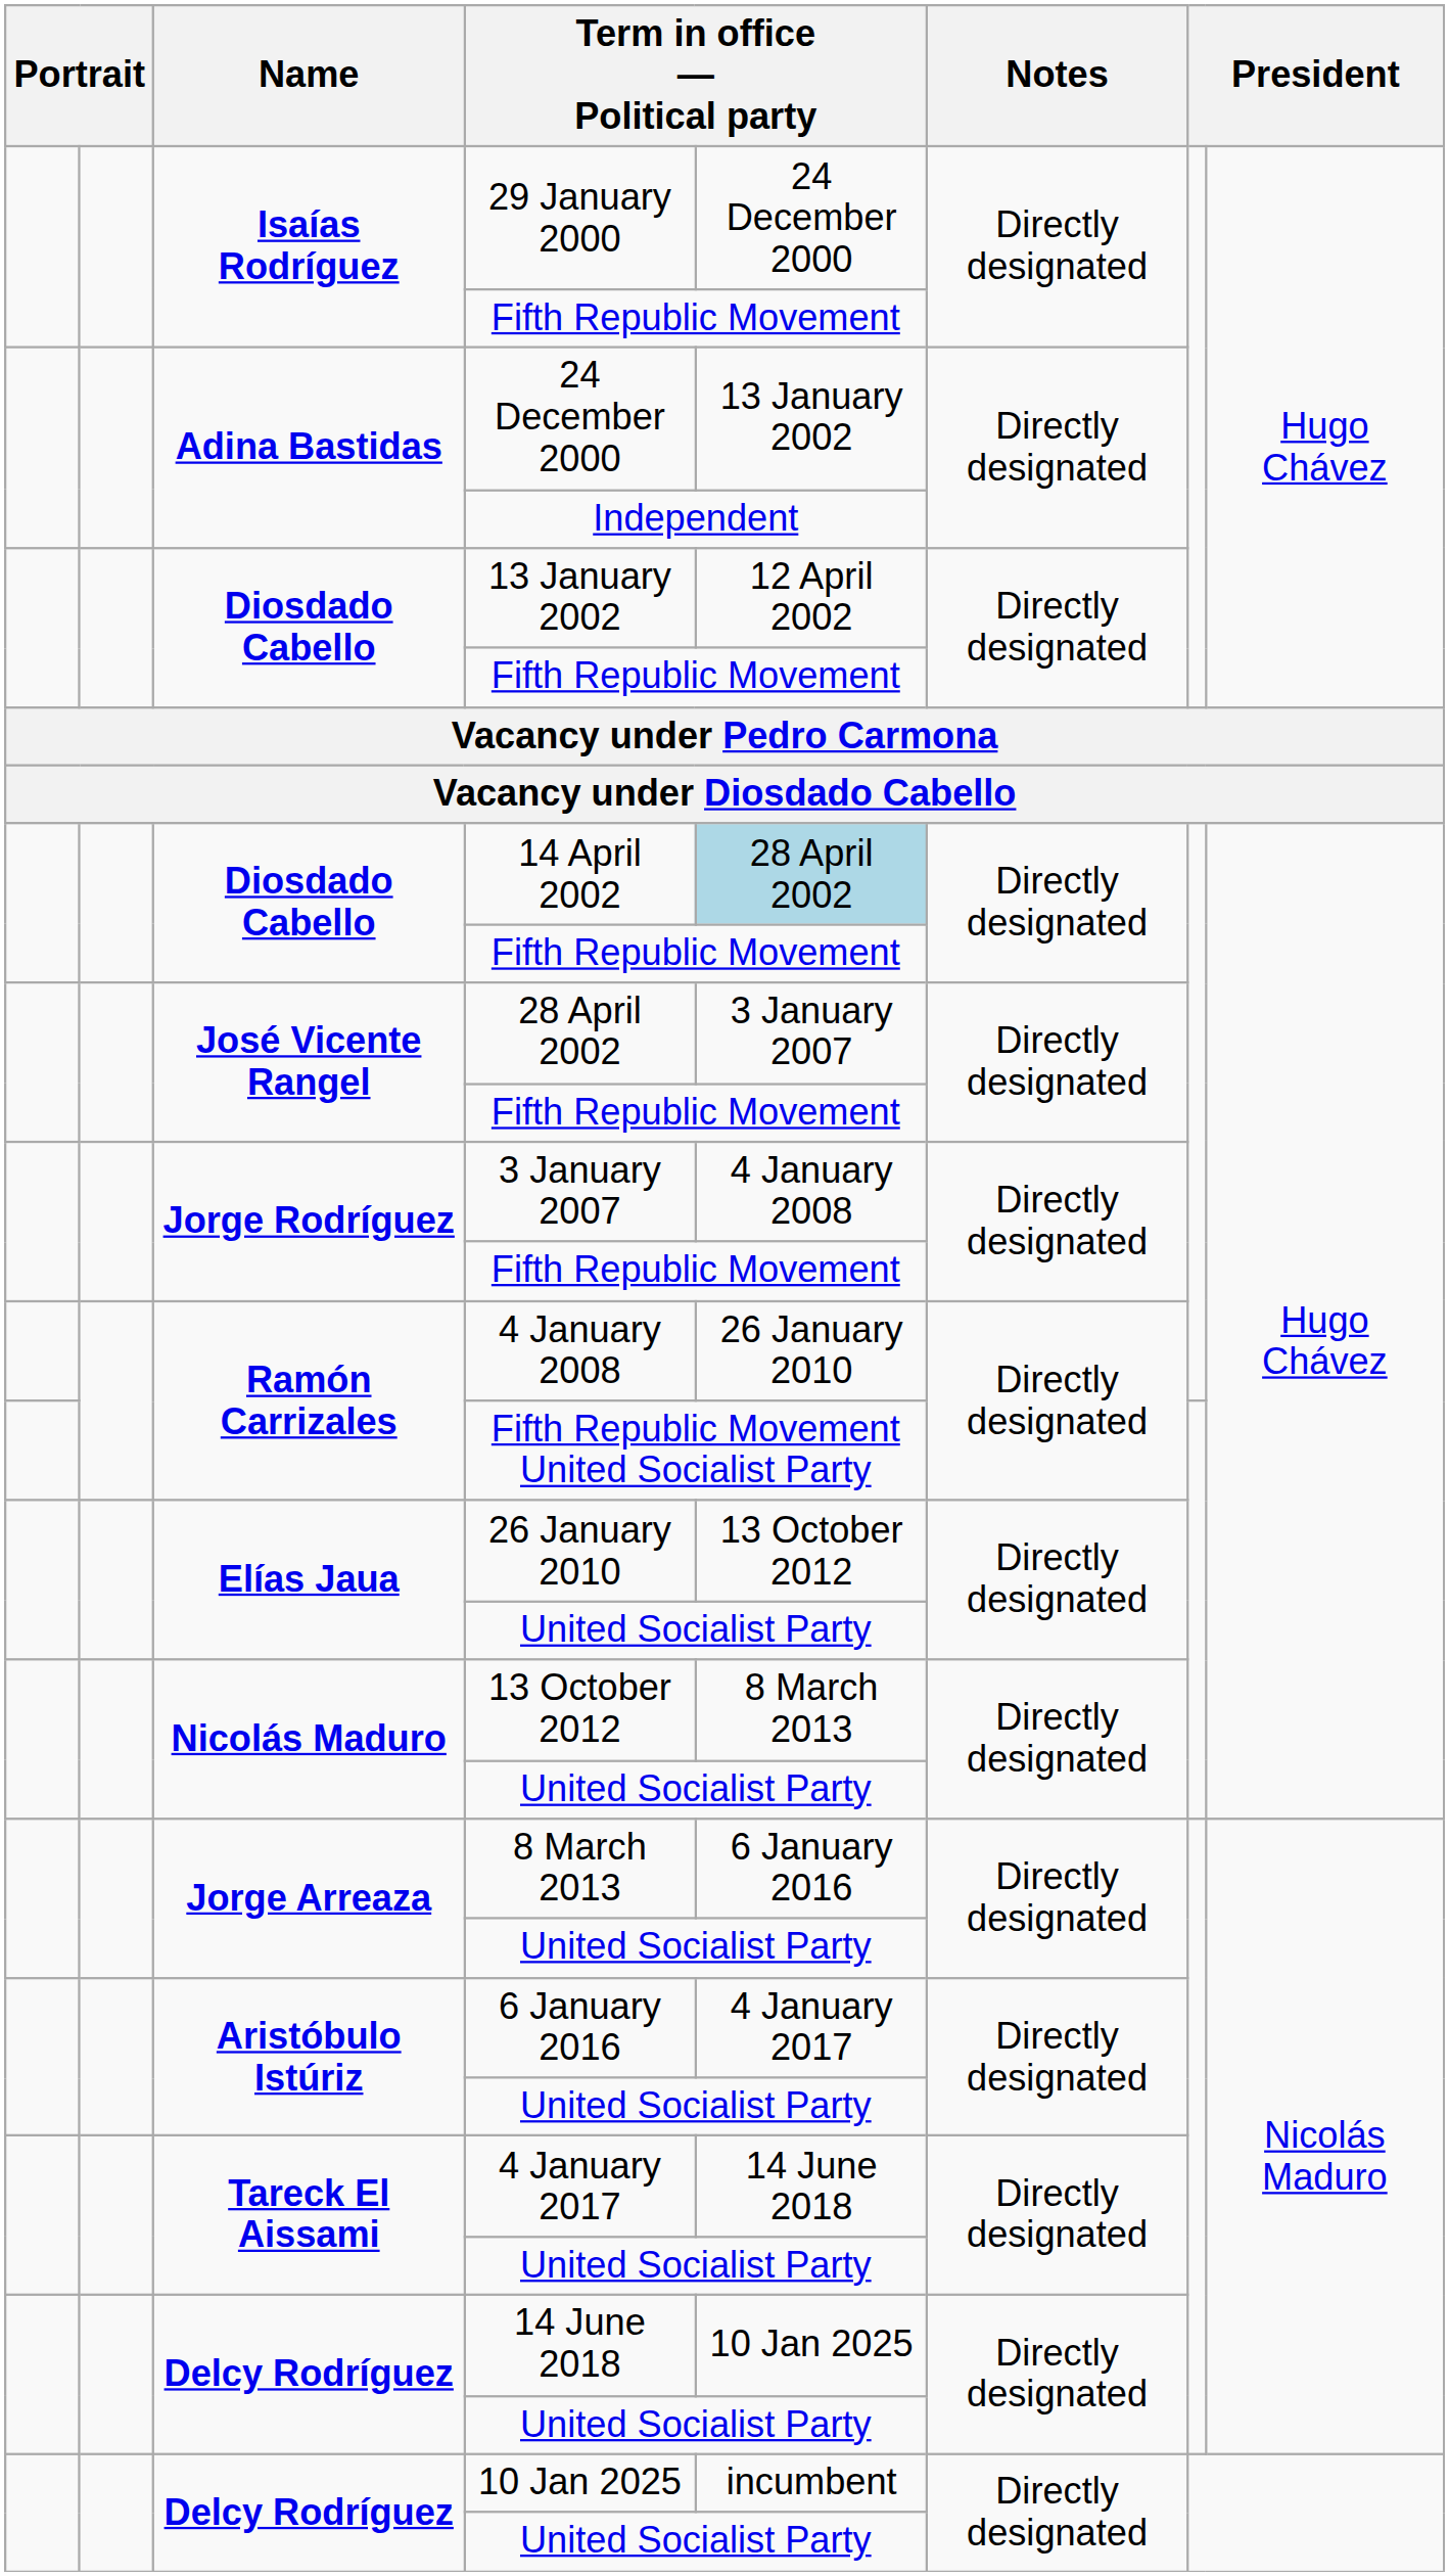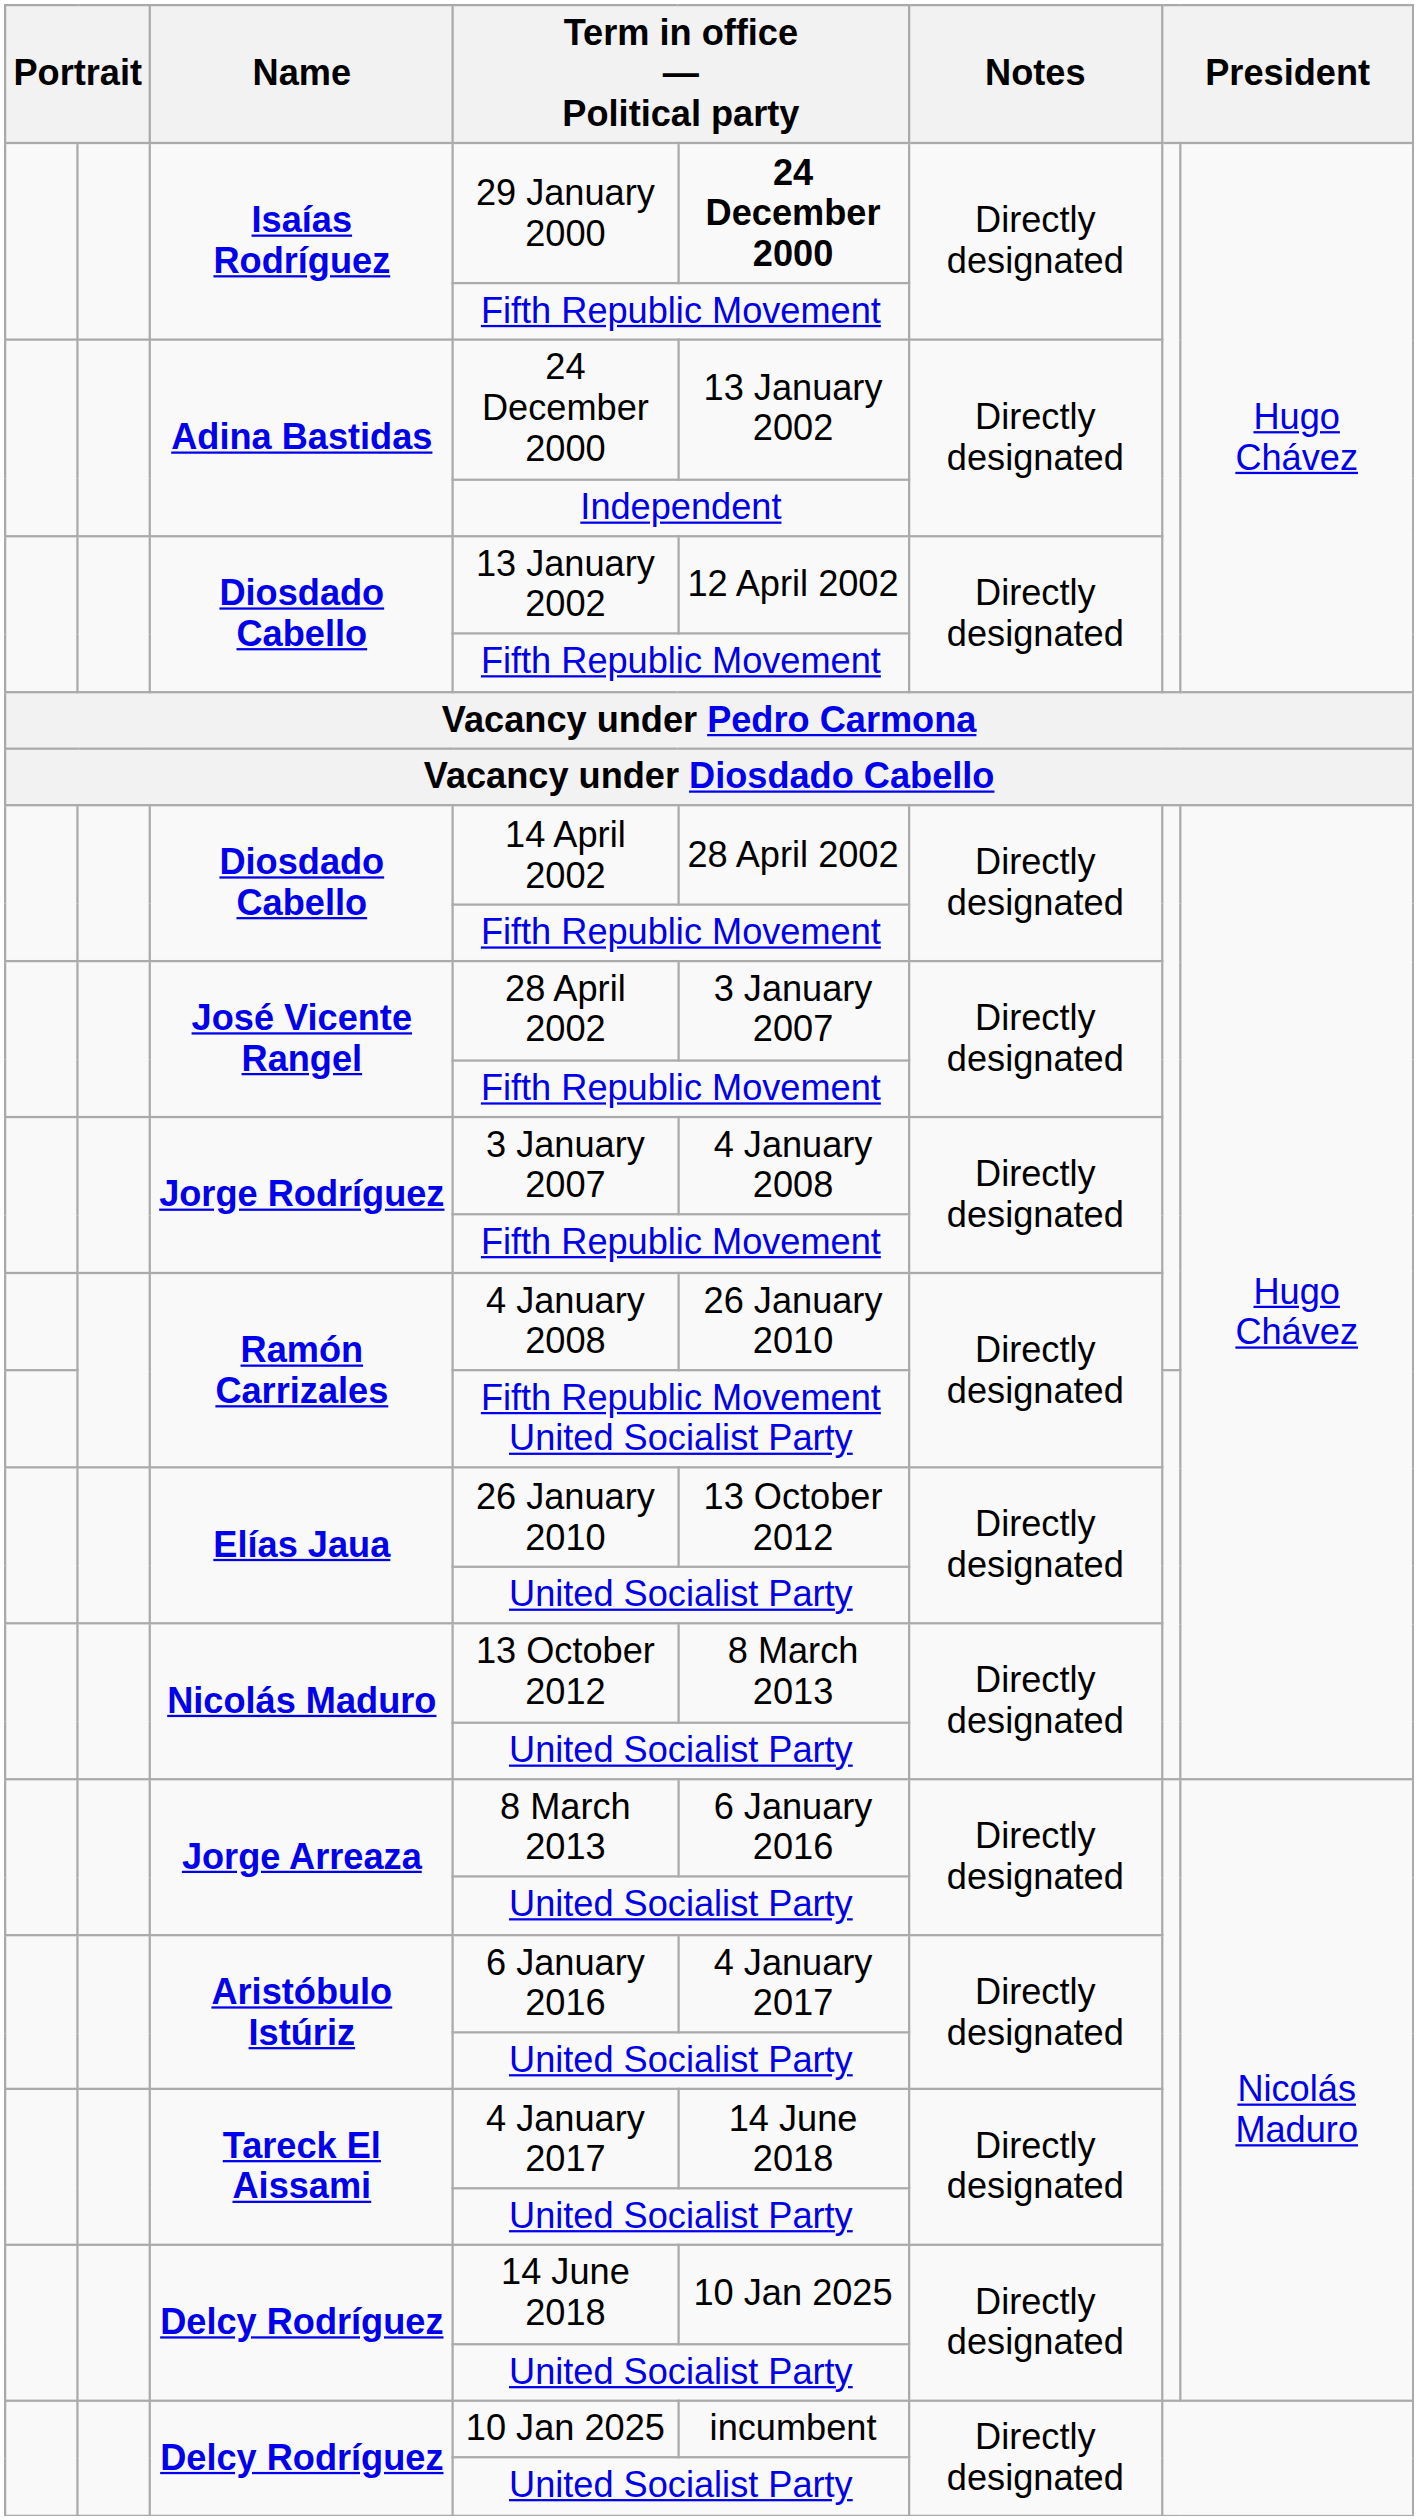29 January 2000 | column 5: normal -> bold
14 April 2002 | column 5: lightblue background -> no background
